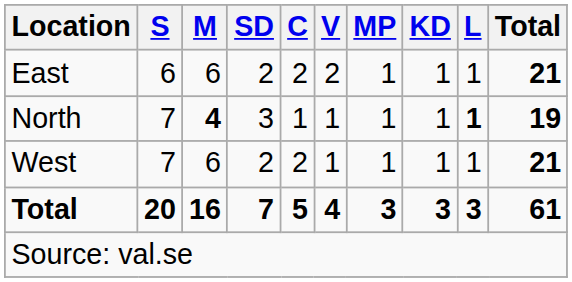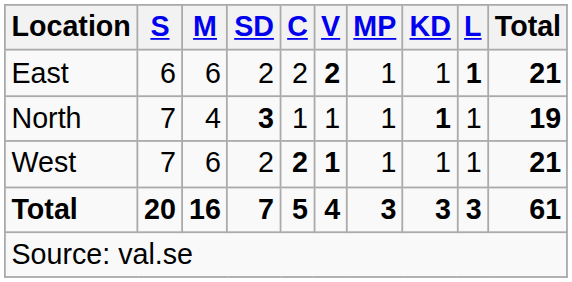East | V: normal -> bold
East | L: normal -> bold
North | M: bold -> normal
North | SD: normal -> bold
North | KD: normal -> bold
North | L: bold -> normal
West | C: normal -> bold
West | V: normal -> bold
